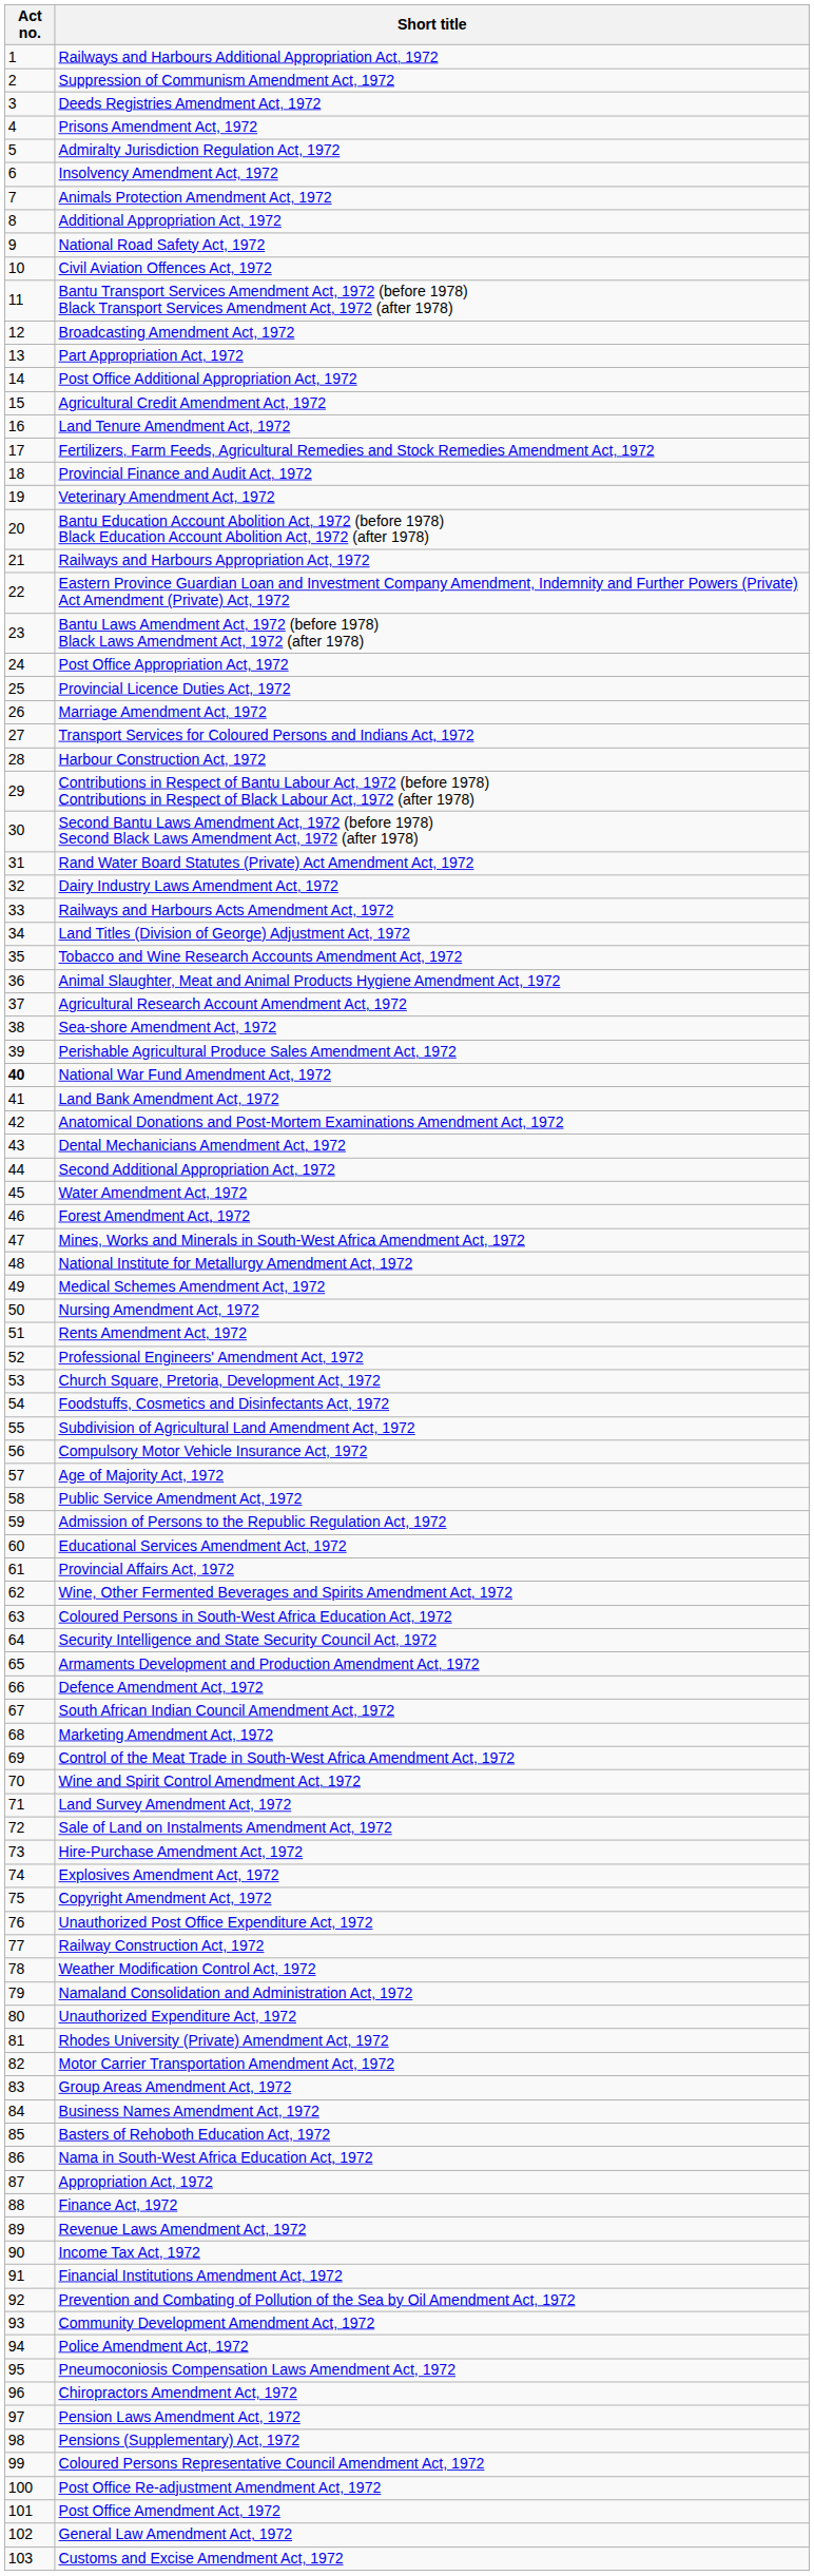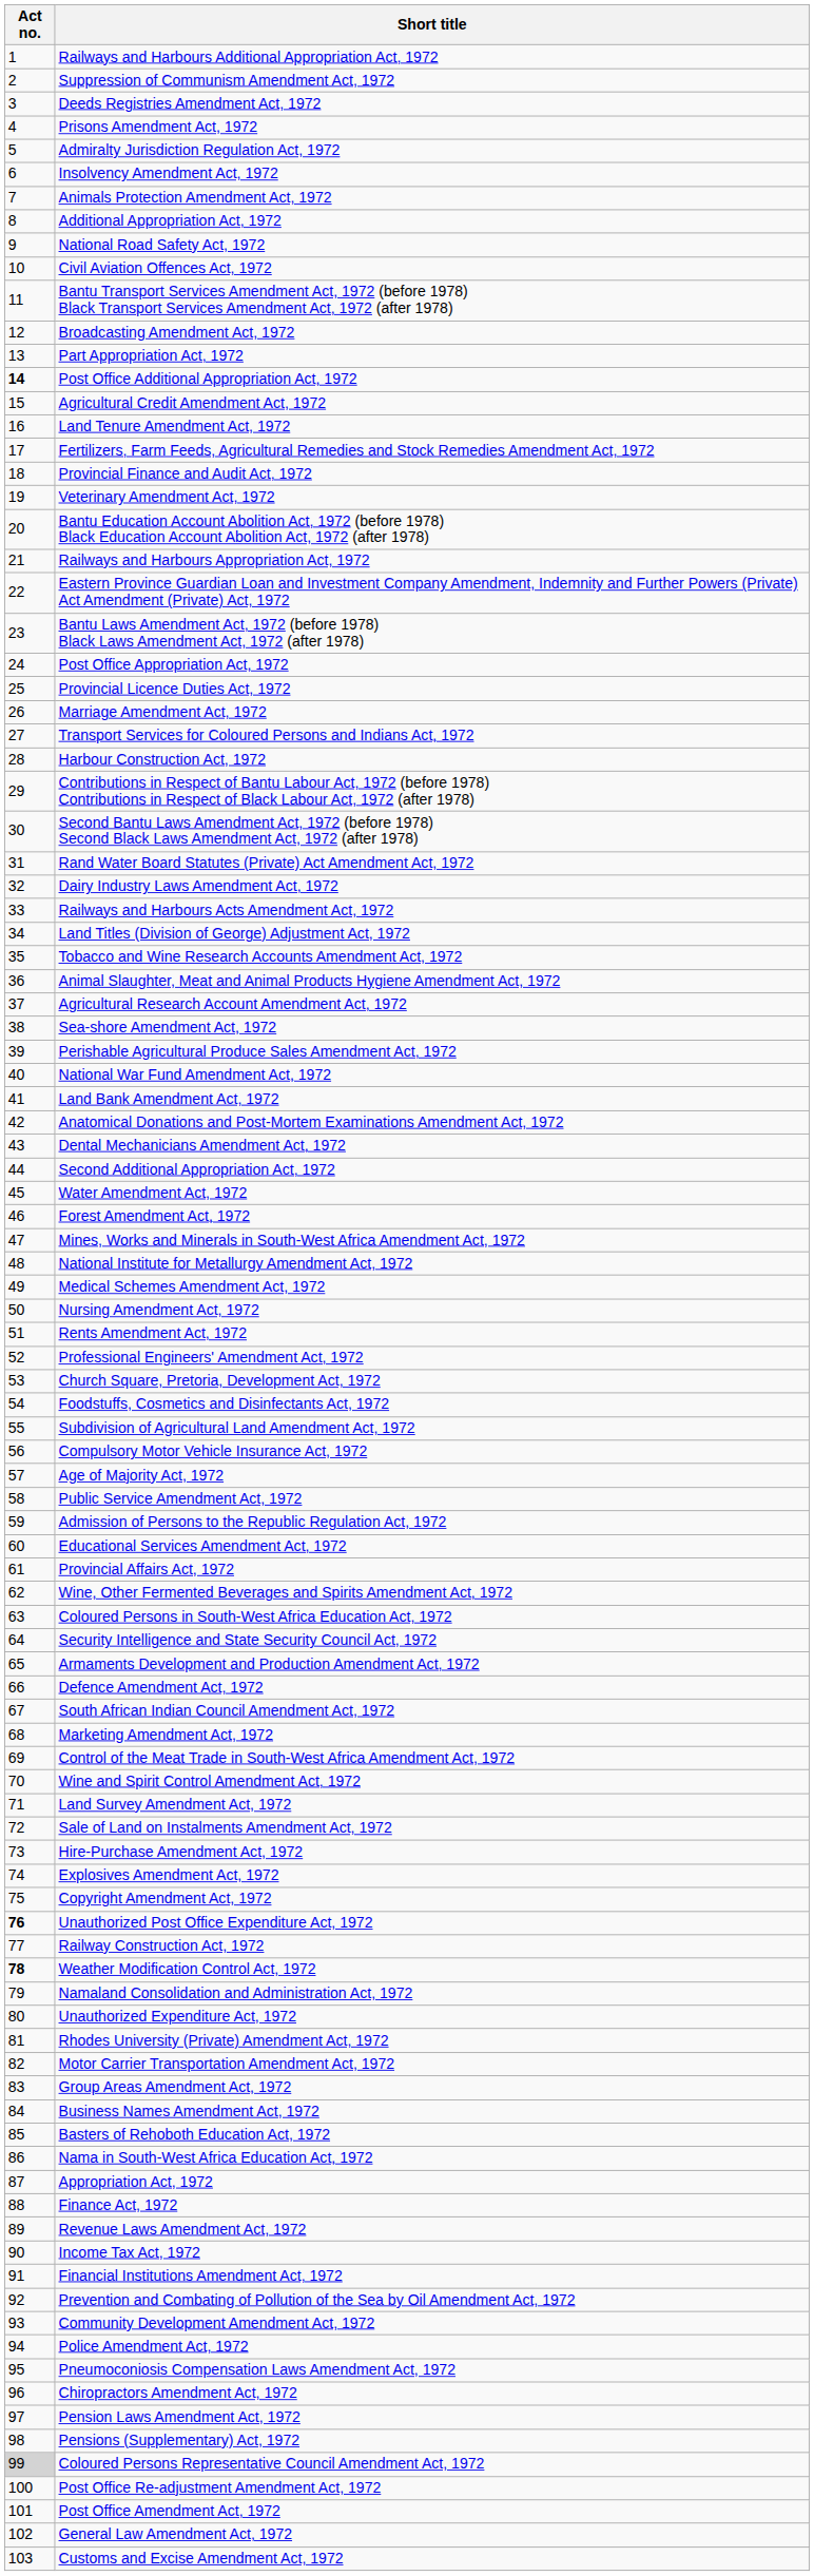Post Office Additional Appropriation Act, 1972 | Act no.: normal -> bold
National War Fund Amendment Act, 1972 | Act no.: bold -> normal
Unauthorized Post Office Expenditure Act, 1972 | Act no.: normal -> bold
Weather Modification Control Act, 1972 | Act no.: normal -> bold
Coloured Persons Representative Council Amendment Act, 1972 | Act no.: no background -> lightgrey background
